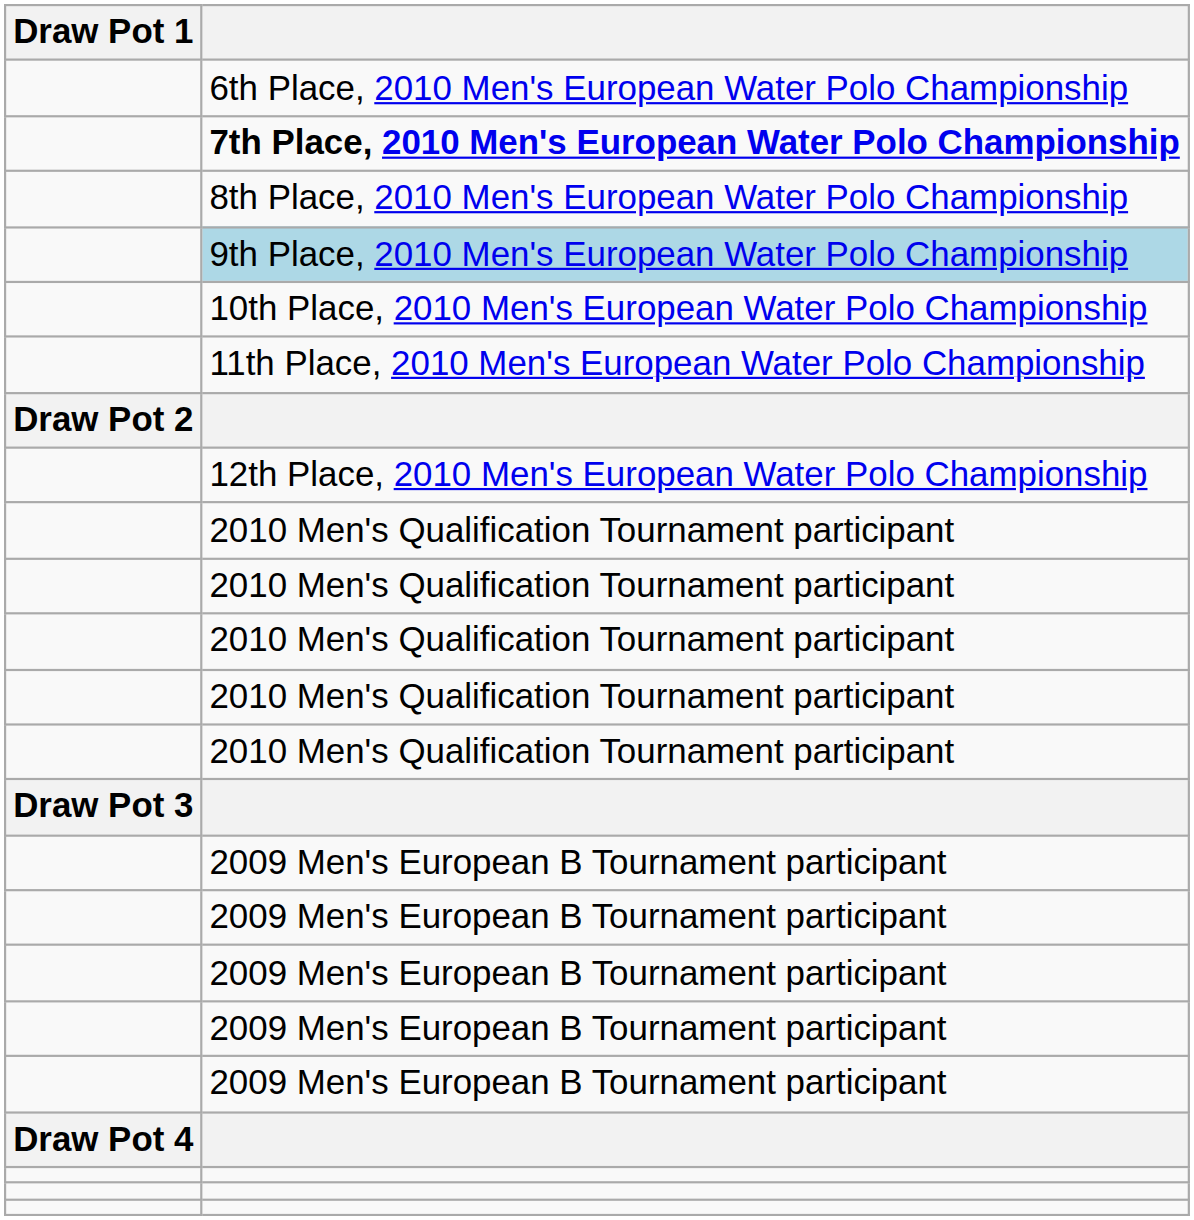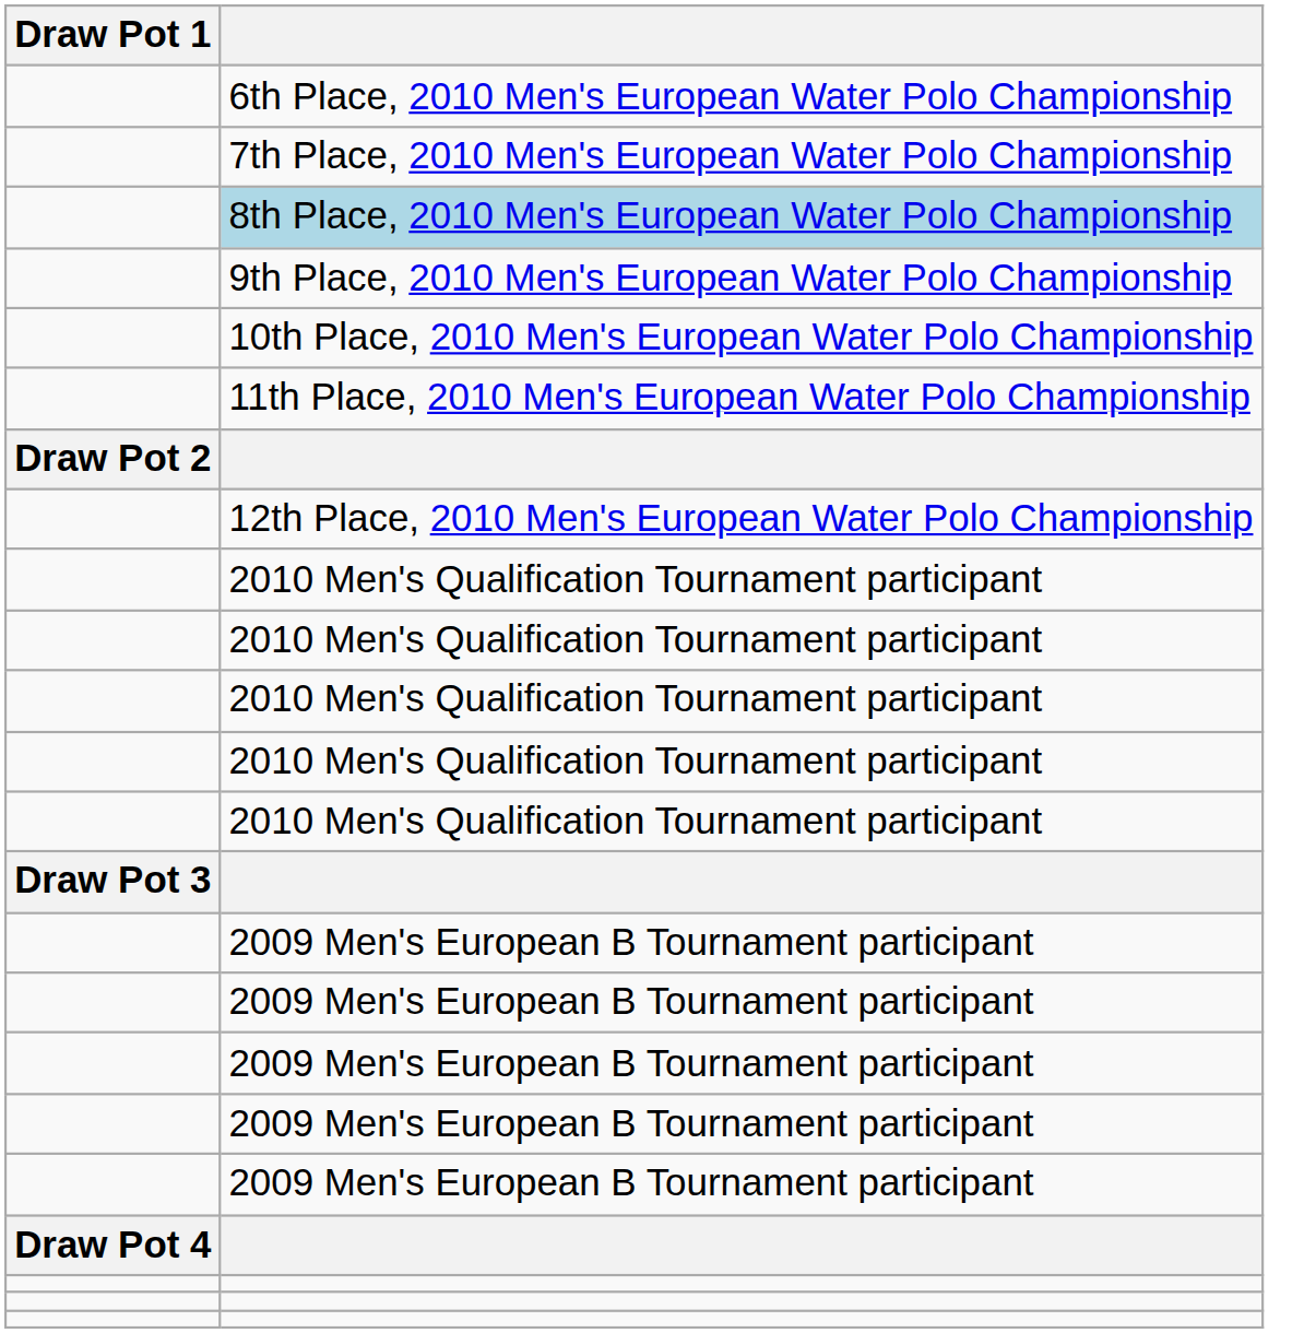row 3 | column 2: bold -> normal
row 4 | column 2: no background -> lightblue background
row 5 | column 2: lightblue background -> no background
